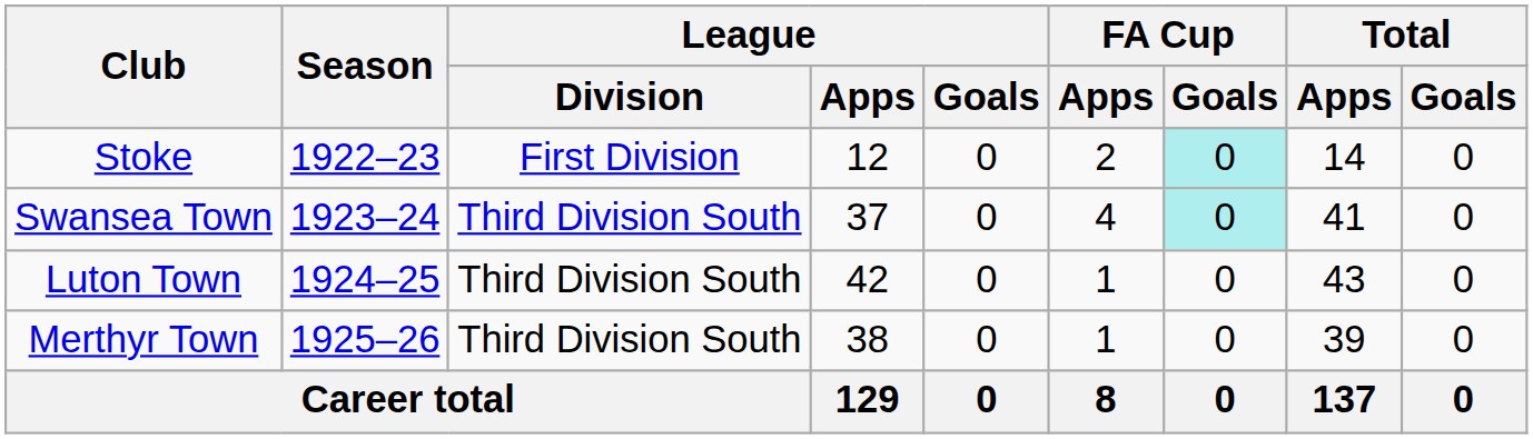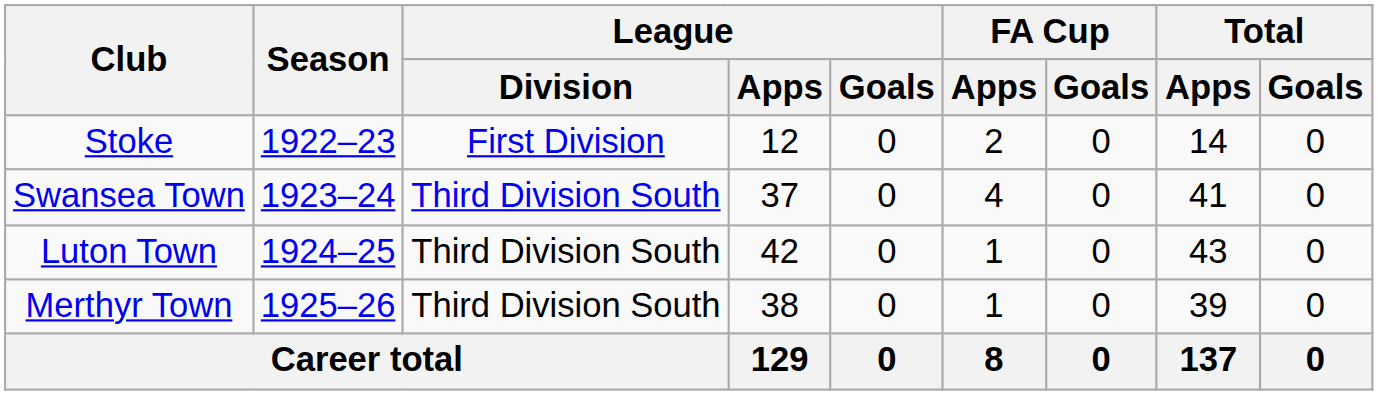Stoke | FA Cup / Goals: paleturquoise background -> no background
Swansea Town | FA Cup / Goals: paleturquoise background -> no background
